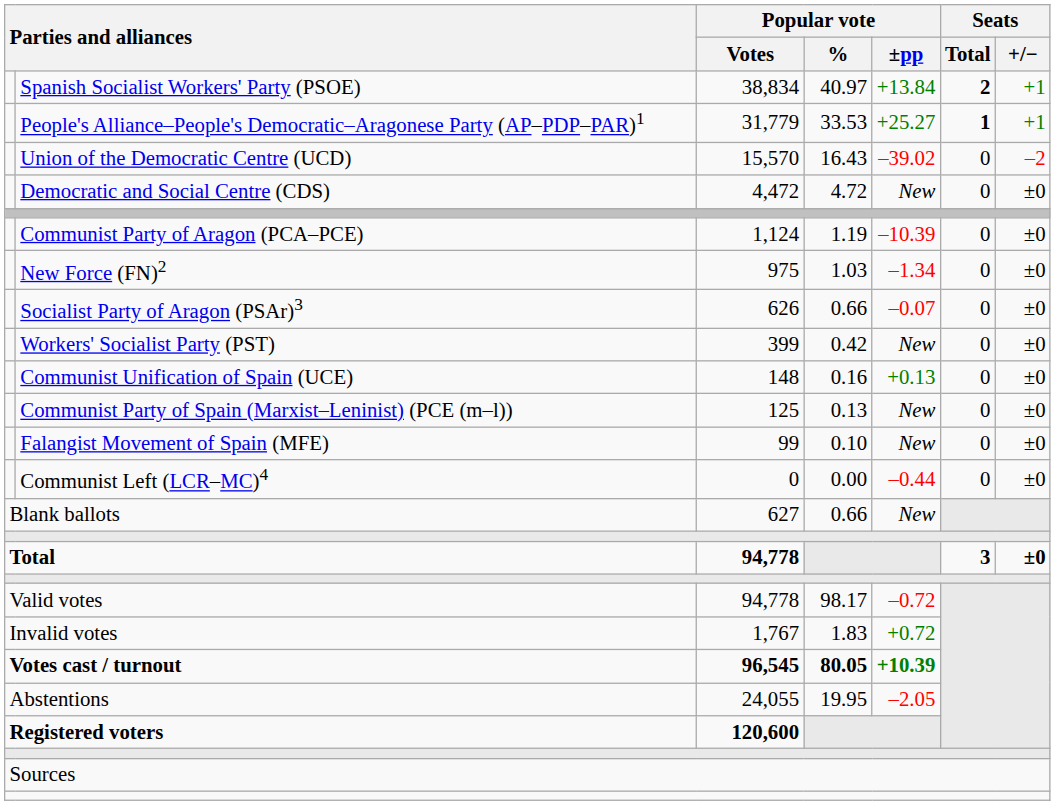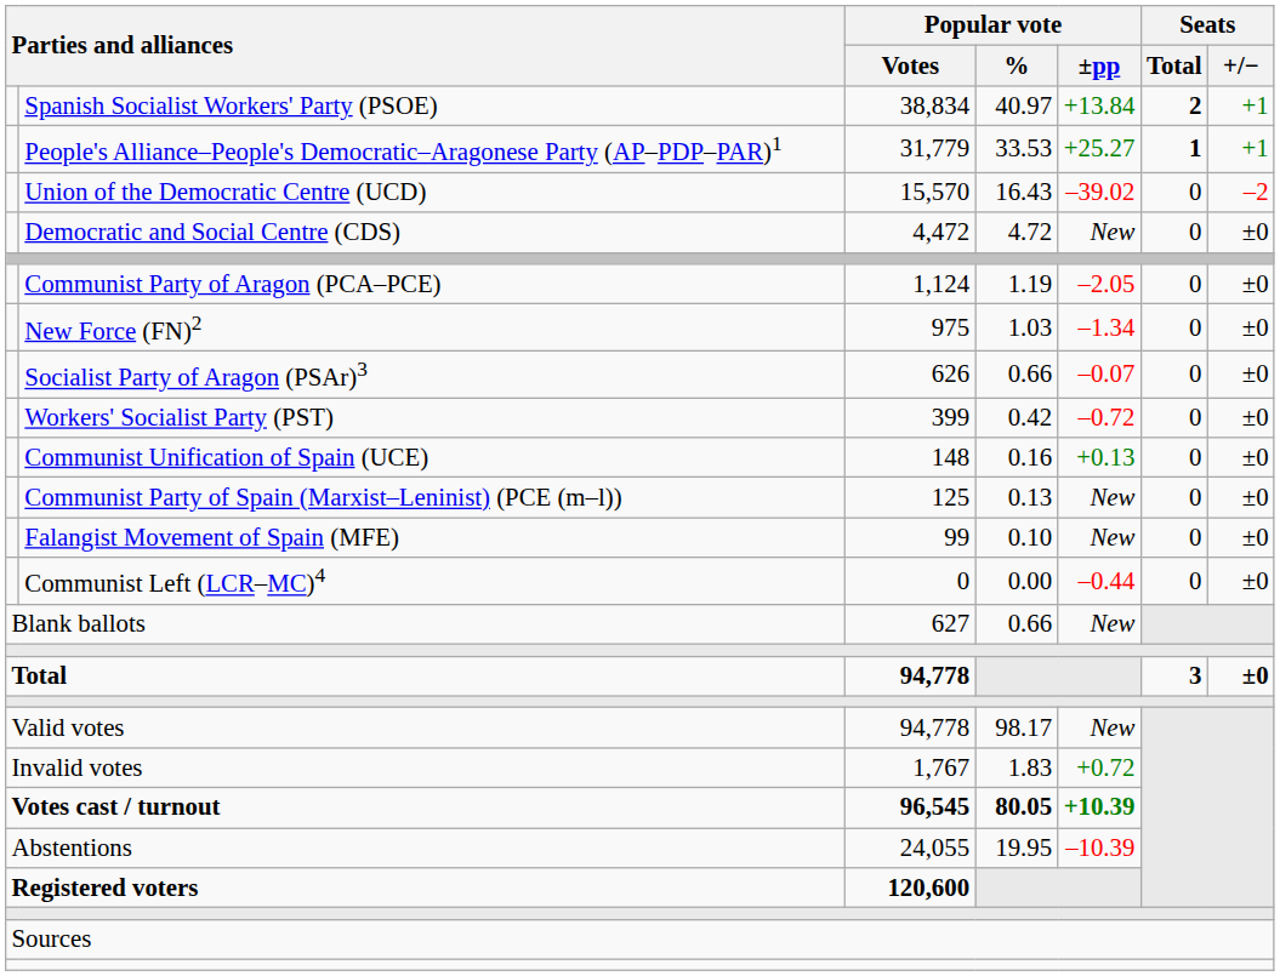Communist Party of Aragon (PCA–PCE) | Popular vote / ±pp: –10.39 -> –2.05
Workers' Socialist Party (PST) | Popular vote / ±pp: New -> –0.72
Valid votes | Popular vote / ±pp: –0.72 -> New
Abstentions | Popular vote / ±pp: –2.05 -> –10.39
